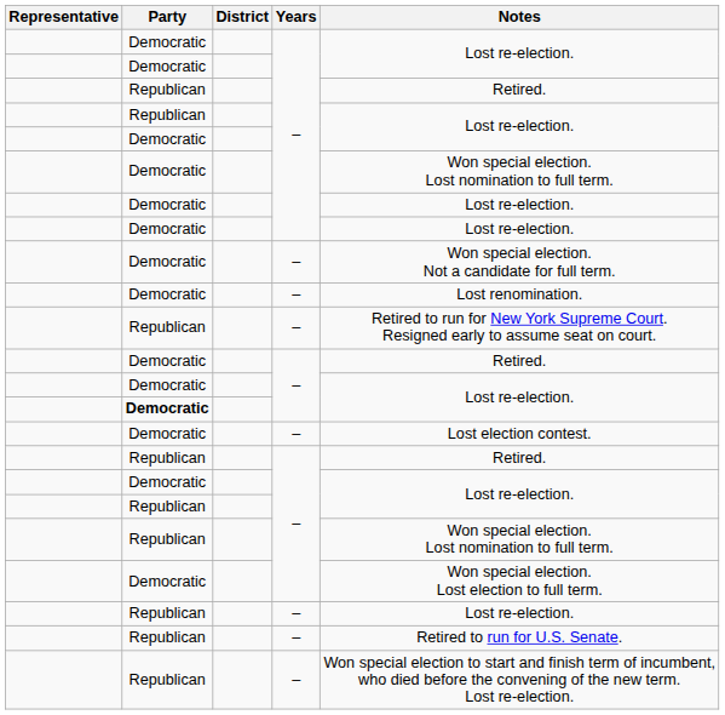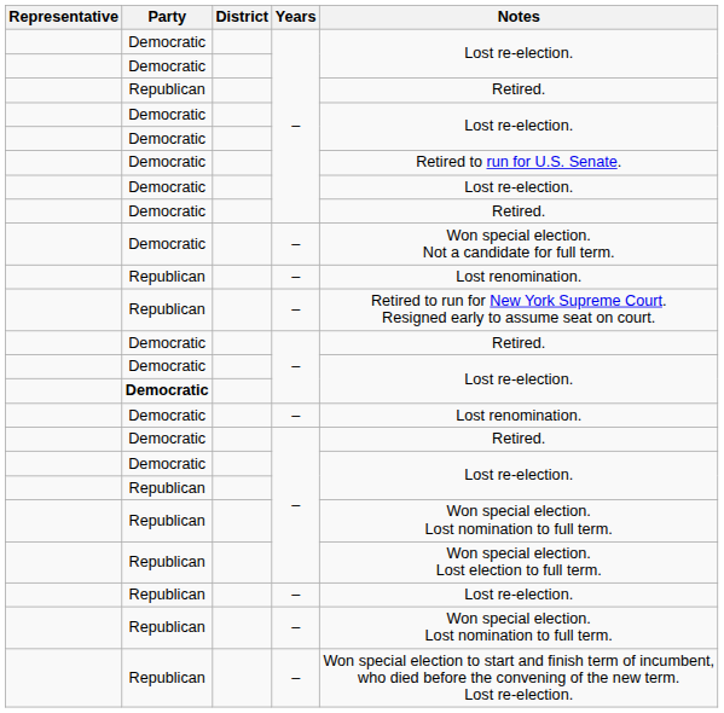row 5 | Party: Republican -> Democratic
row 7 | Notes: Won special election. Lost nomination to full term. -> Retired to run for U.S. Senate.
row 9 | Notes: Lost re-election. -> Retired.
row 11 | Party: Democratic -> Republican
row 16 | Notes: Lost election contest. -> Lost renomination.
row 17 | Party: Republican -> Democratic
row 21 | Party: Democratic -> Republican
row 23 | Notes: Retired to run for U.S. Senate. -> Won special election. Lost nomination to full term.
